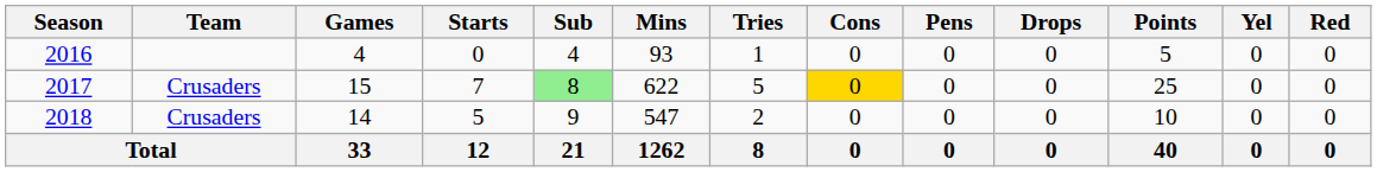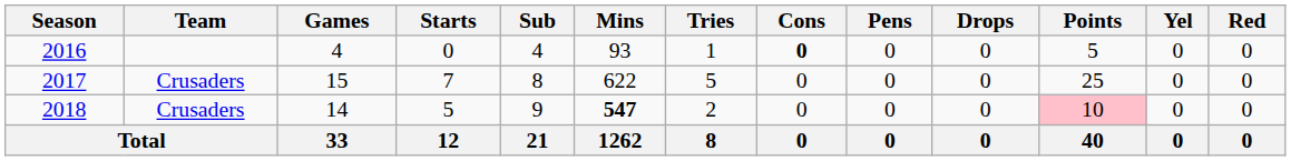2016 | Cons: normal -> bold
2017 | Sub: lightgreen background -> no background
2017 | Cons: gold background -> no background
2018 | Mins: normal -> bold
2018 | Points: no background -> pink background
